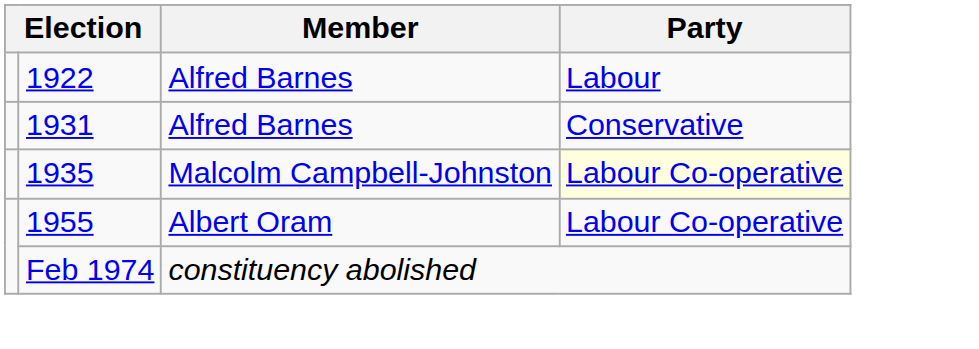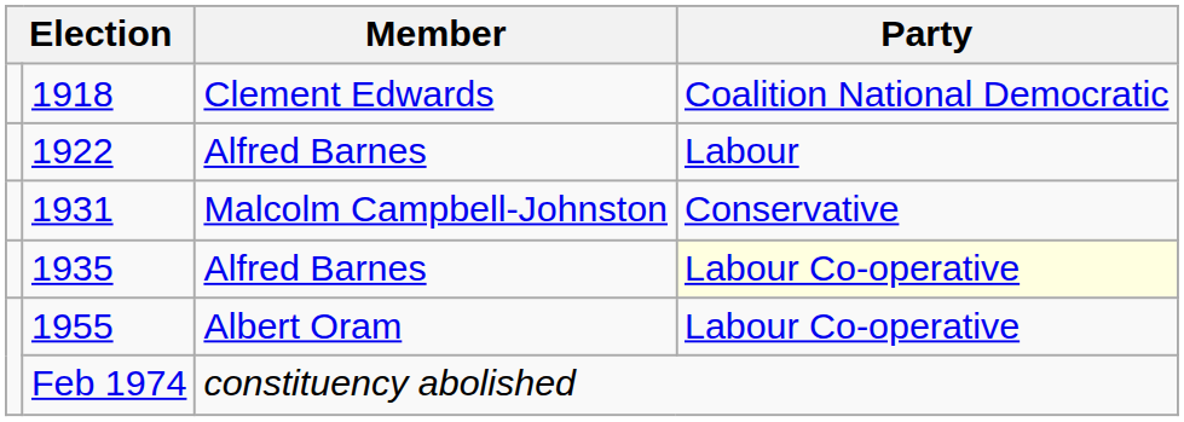+ row: 1918 | Clement Edwards | Coalition National Democratic
1931 | Member: Alfred Barnes -> Malcolm Campbell-Johnston
1935 | Member: Malcolm Campbell-Johnston -> Alfred Barnes
